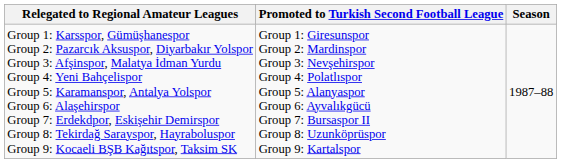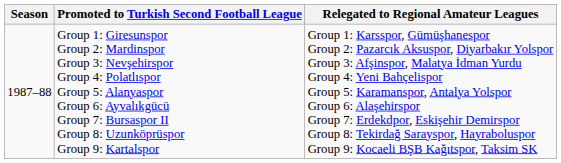columns swapped: Season <-> Relegated to Regional Amateur Leagues
